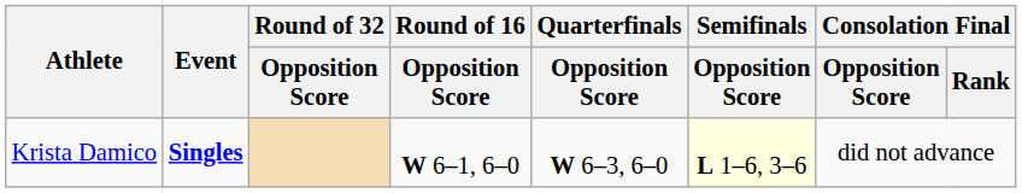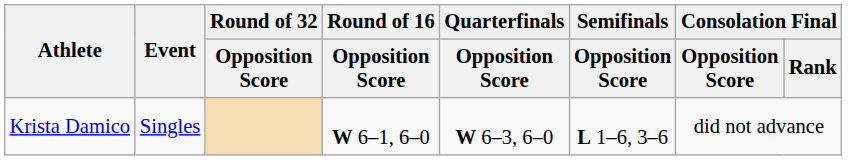Krista Damico | Event: bold -> normal
Krista Damico | Semifinals / Opposition Score: lightyellow background -> no background
